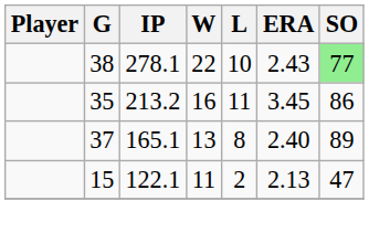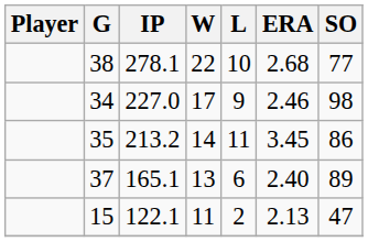278.1 | ERA: 2.43 -> 2.68
278.1 | SO: lightgreen background -> no background
+ row: 34 | 227.0 | 17 | 9 | 2.46 | 98
213.2 | W: 16 -> 14
165.1 | L: 8 -> 6
